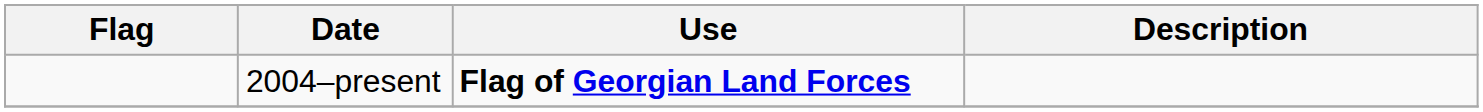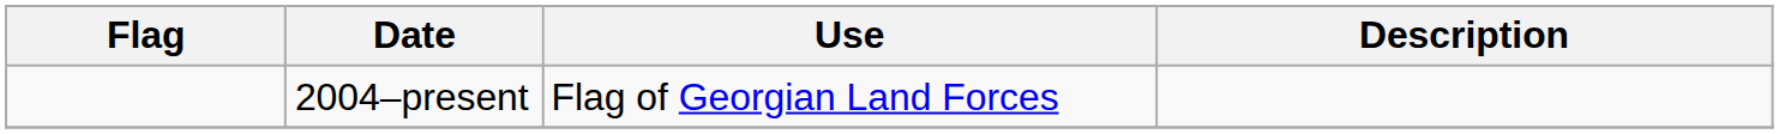2004–present | Use: bold -> normal
